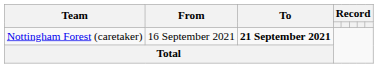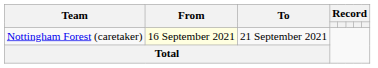Nottingham Forest (caretaker) | From: no background -> lightyellow background
Nottingham Forest (caretaker) | To: bold -> normal
